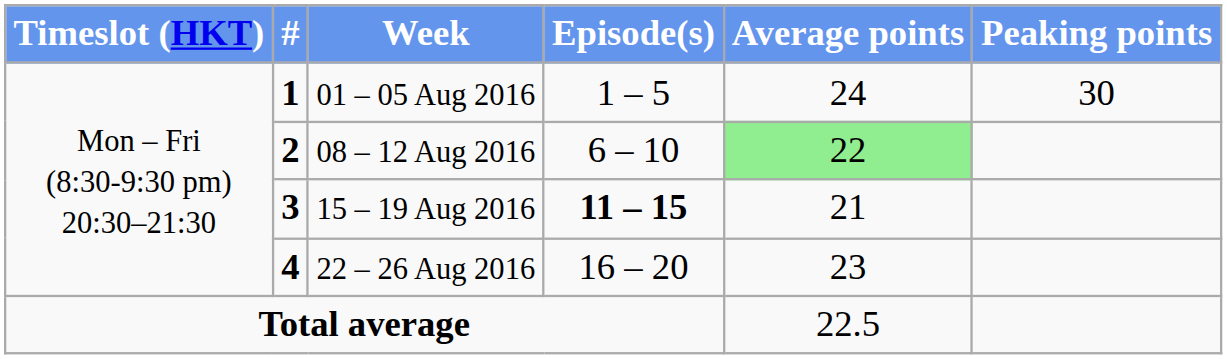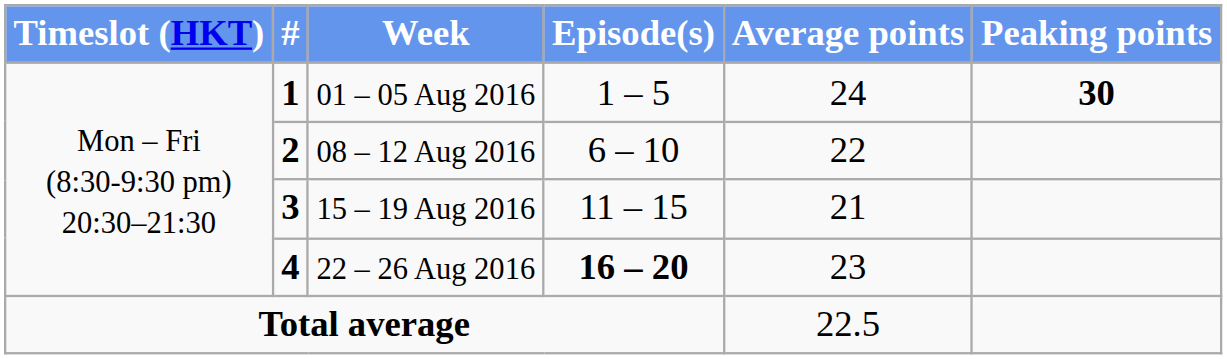01 – 05 Aug 2016 | Peaking points: normal -> bold
08 – 12 Aug 2016 | Average points: lightgreen background -> no background
15 – 19 Aug 2016 | Episode(s): bold -> normal
22 – 26 Aug 2016 | Episode(s): normal -> bold
